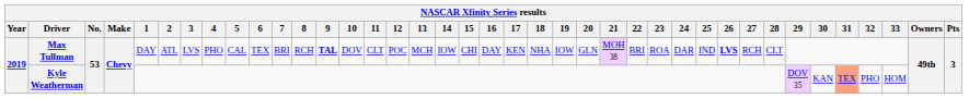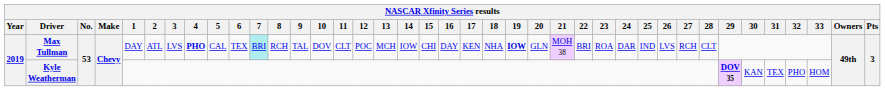Max Tullman | 4: normal -> bold
Max Tullman | 7: no background -> paleturquoise background
Max Tullman | 9: bold -> normal
Max Tullman | 19: normal -> bold
Max Tullman | 26: bold -> normal
Kyle Weatherman | 29: normal -> bold
Kyle Weatherman | 31: lightsalmon background -> no background
